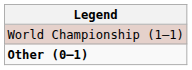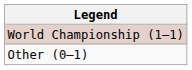row 3 | column 1: bold -> normal
